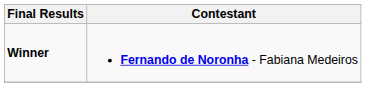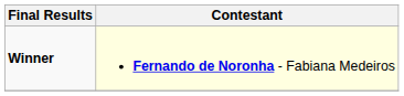Winner | Contestant: no background -> lightyellow background
